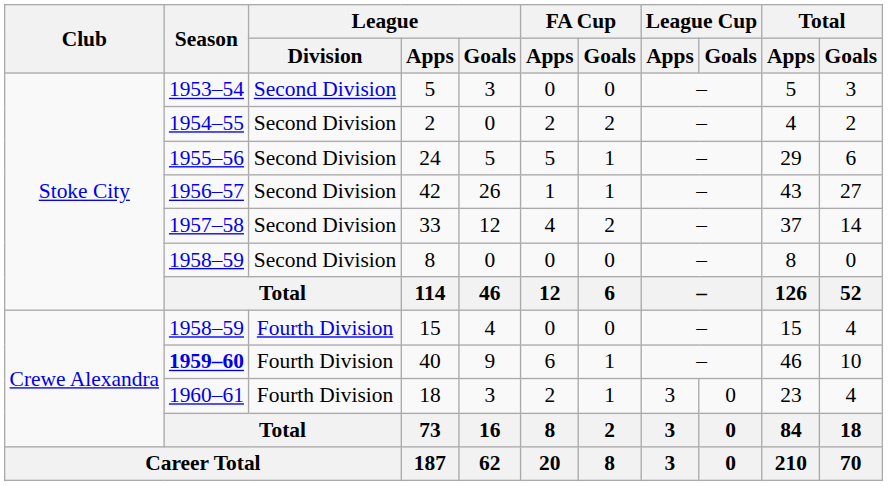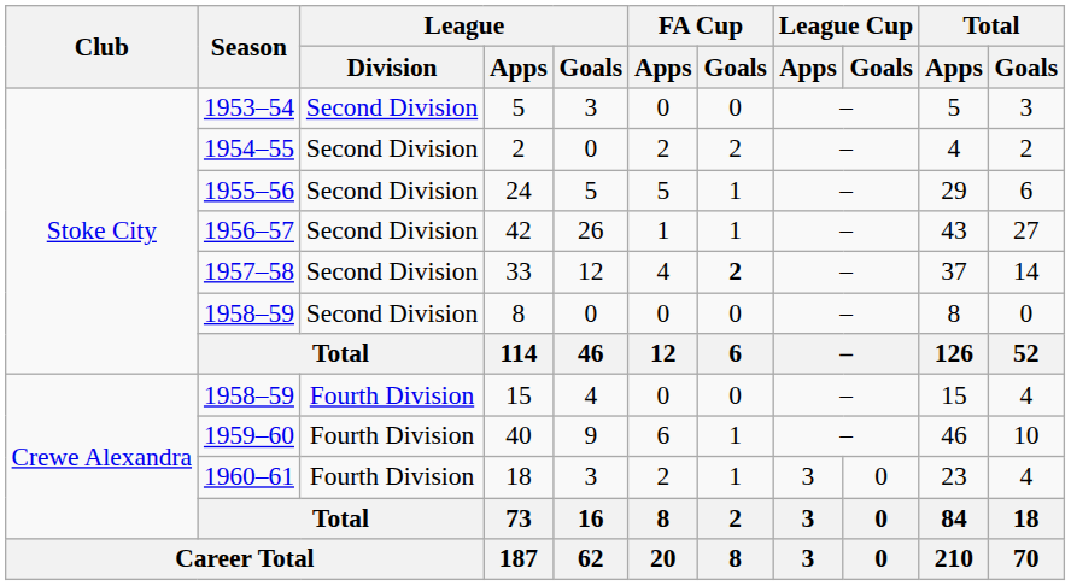33 | FA Cup / Goals: normal -> bold
40 | Season: bold -> normal
